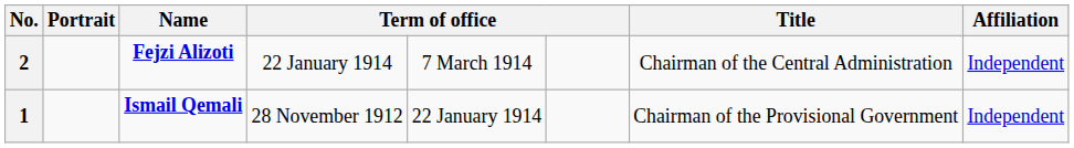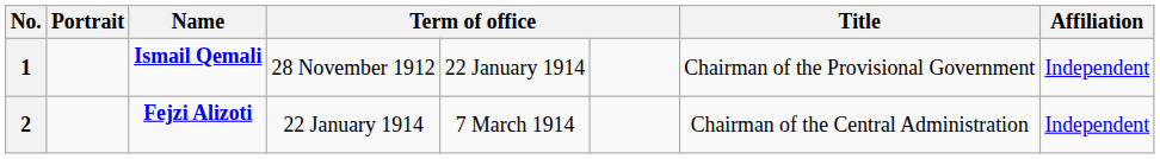rows swapped: 1 <-> 2
